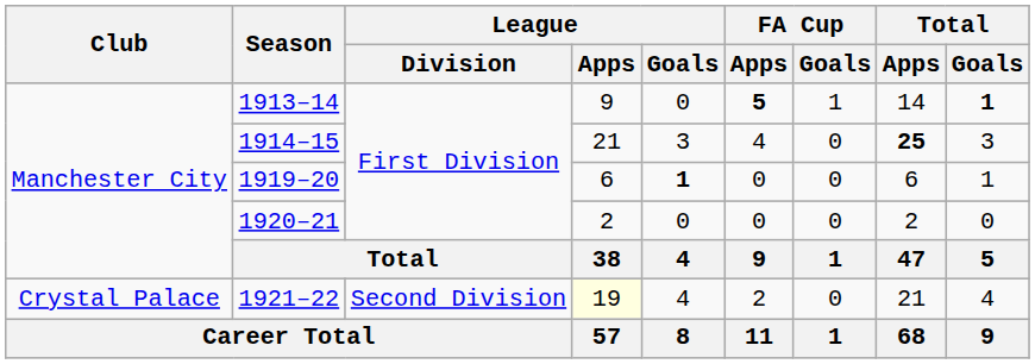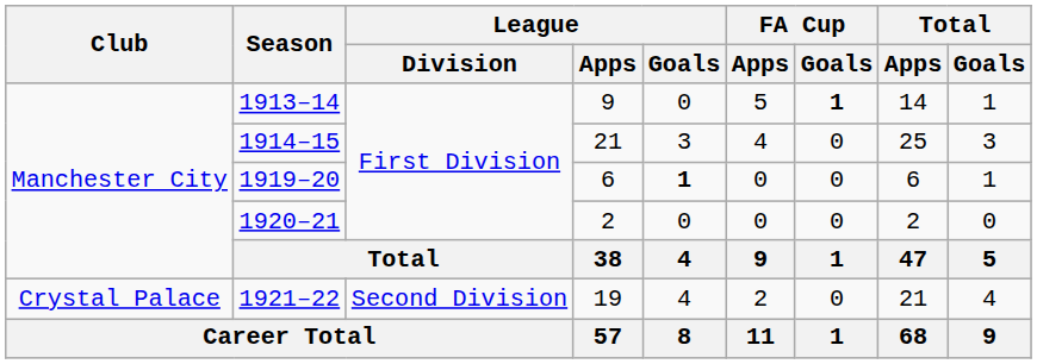1913–14 | FA Cup / Apps: bold -> normal
1913–14 | FA Cup / Goals: normal -> bold
1913–14 | Total / Goals: bold -> normal
1914–15 | Total / Apps: bold -> normal
1921–22 | League / Apps: lightyellow background -> no background
